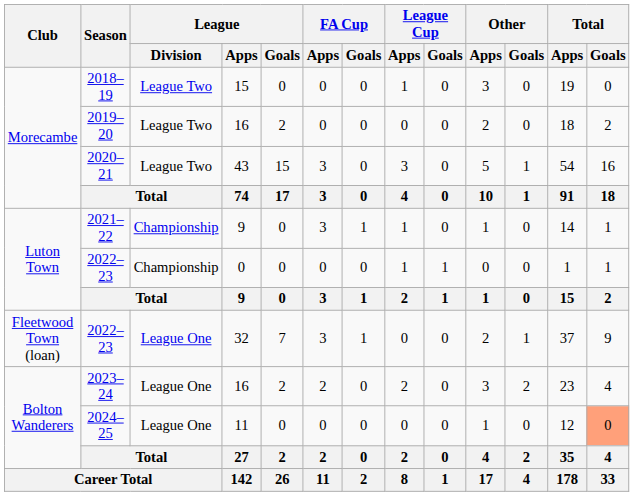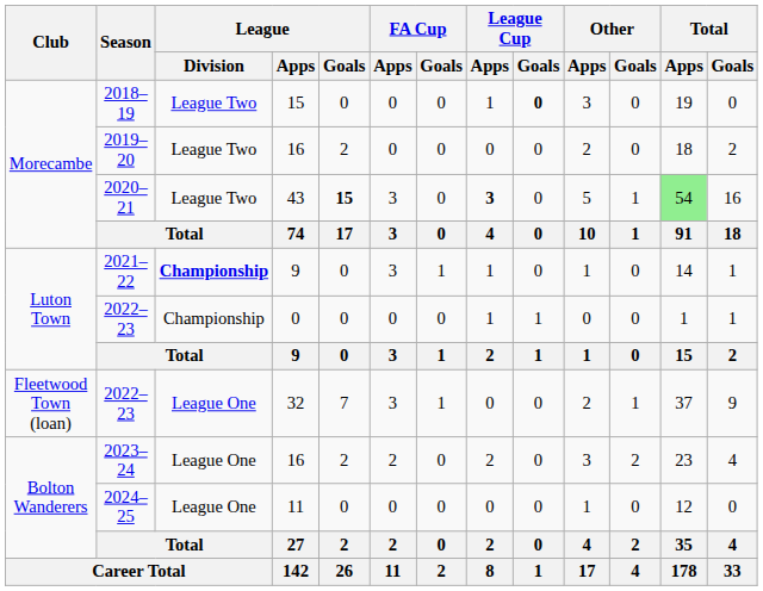2018–19 | League Cup / Goals: normal -> bold
2020–21 | League / Goals: normal -> bold
2020–21 | League Cup / Apps: normal -> bold
2020–21 | Total / Apps: no background -> lightgreen background
2021–22 | League / Division: normal -> bold
2024–25 | Total / Goals: lightsalmon background -> no background
